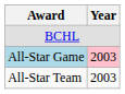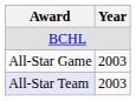All-Star Game | Award: lightblue background -> no background
All-Star Game | Year: pink background -> no background
All-Star Team | Award: no background -> lavender background
